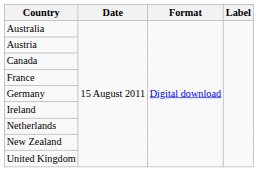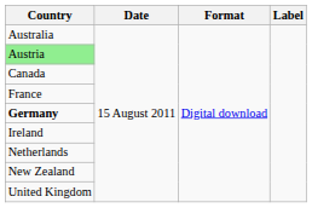Austria | Country: no background -> lightgreen background
Germany | Country: normal -> bold
